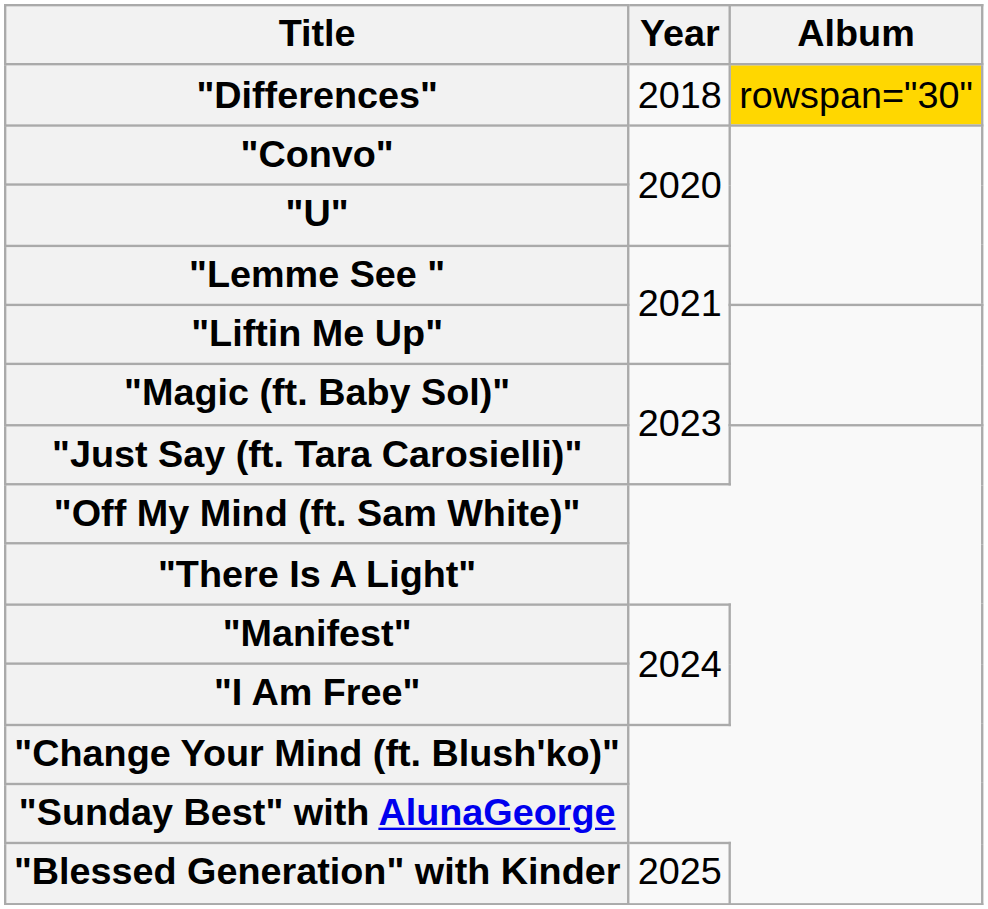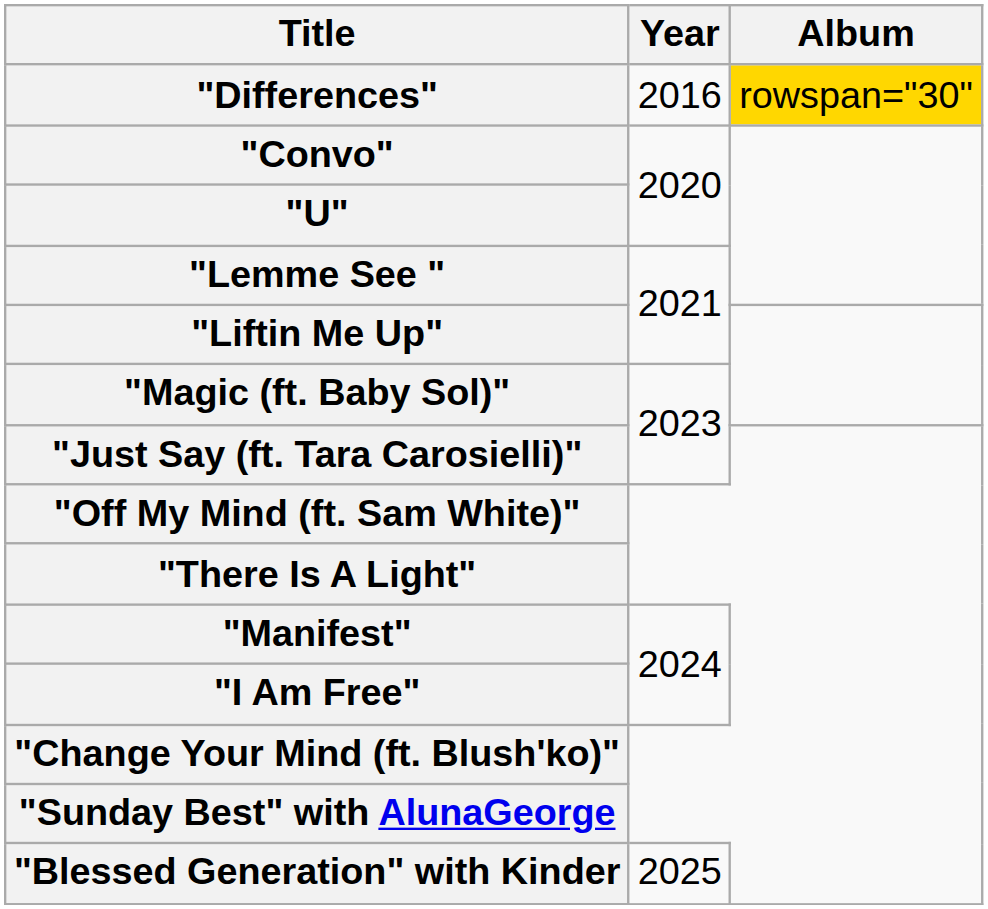"Differences" | Year: 2018 -> 2016
